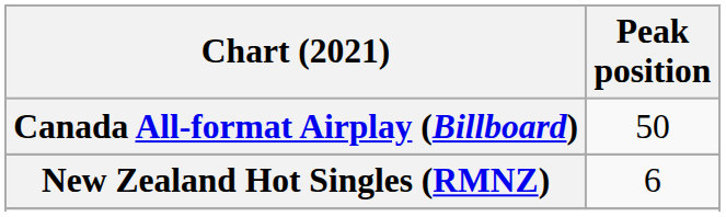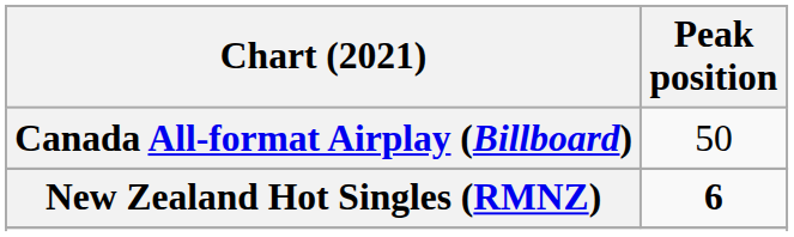New Zealand Hot Singles (RMNZ) | Peak position: normal -> bold
